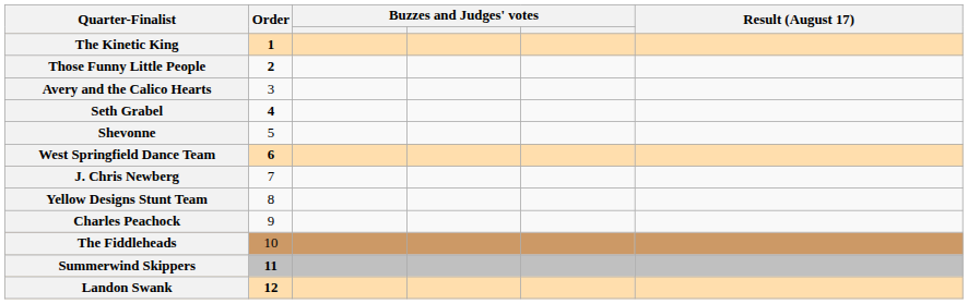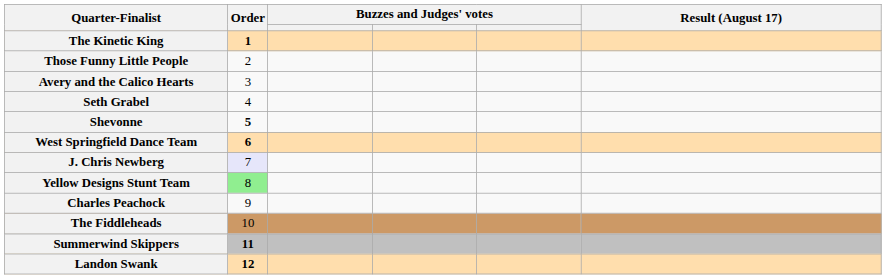Those Funny Little People | Order: bold -> normal
Seth Grabel | Order: bold -> normal
Shevonne | Order: normal -> bold
J. Chris Newberg | Order: no background -> lavender background
Yellow Designs Stunt Team | Order: no background -> lightgreen background
